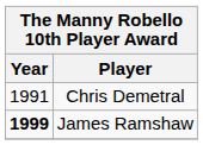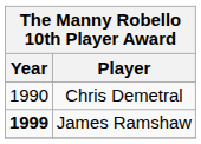Chris Demetral | Year: 1991 -> 1990
